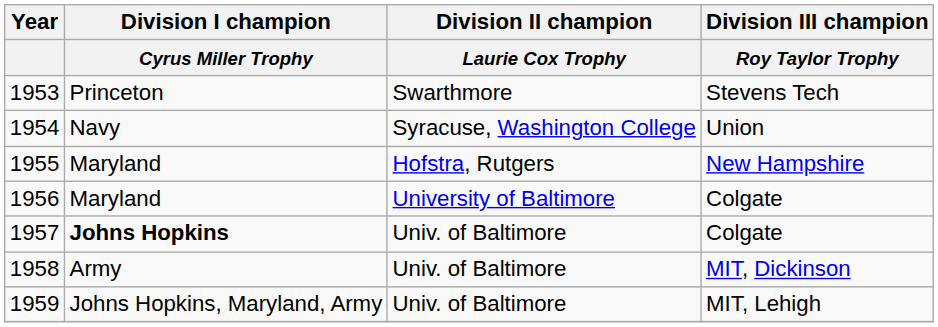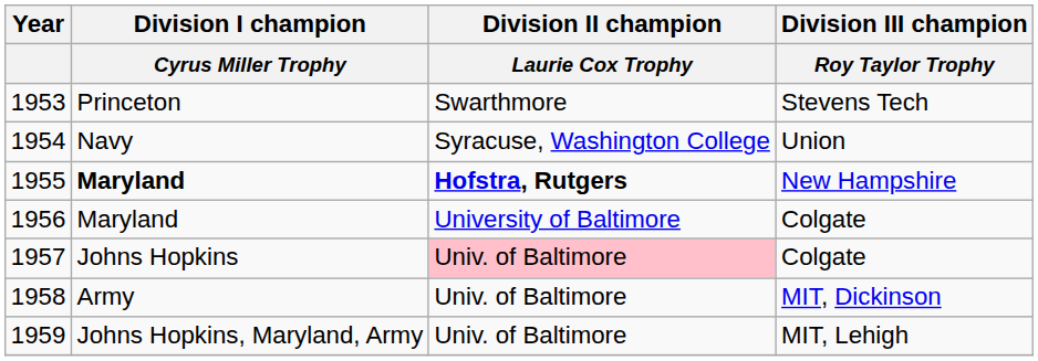1955 | Division I champion / Cyrus Miller Trophy: normal -> bold
1955 | Division II champion / Laurie Cox Trophy: normal -> bold
1957 | Division I champion / Cyrus Miller Trophy: bold -> normal
1957 | Division II champion / Laurie Cox Trophy: no background -> pink background
